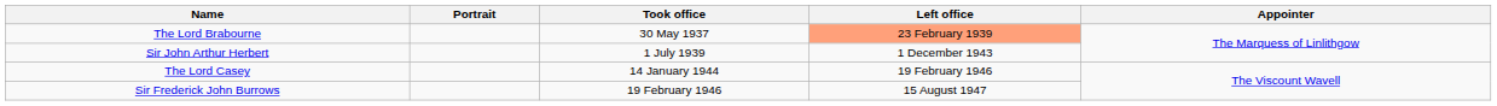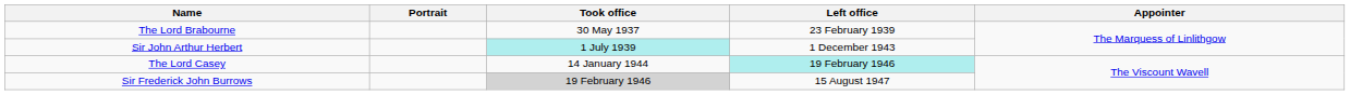The Lord Brabourne | Left office: lightsalmon background -> no background
Sir John Arthur Herbert | Took office: no background -> paleturquoise background
The Lord Casey | Left office: no background -> paleturquoise background
Sir Frederick John Burrows | Took office: no background -> lightgrey background
